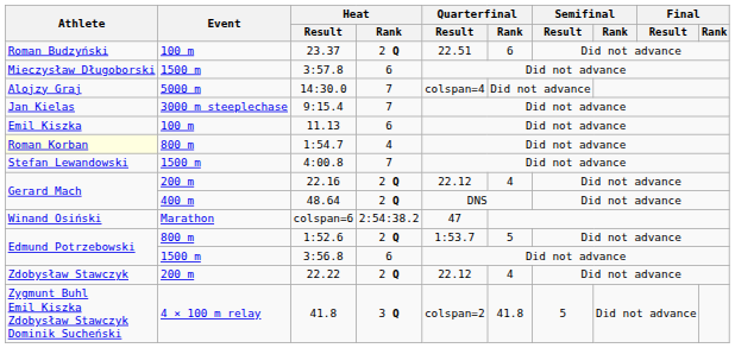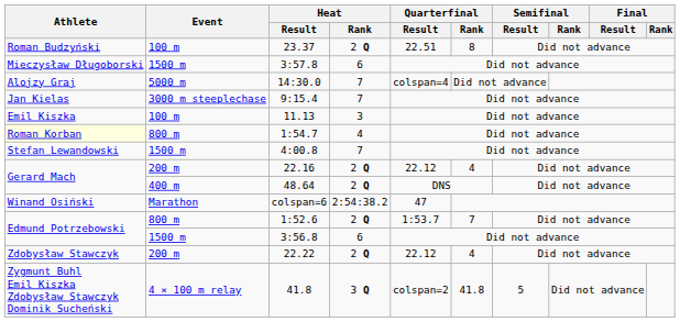23.37 | Quarterfinal / Rank: 6 -> 8
11.13 | Heat / Rank: 6 -> 3
1:52.6 | Quarterfinal / Rank: 5 -> 7
